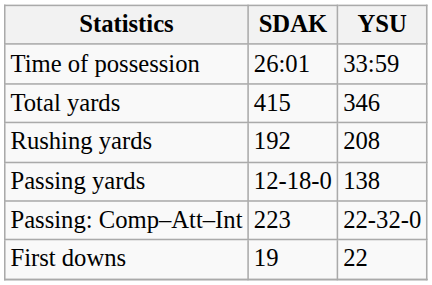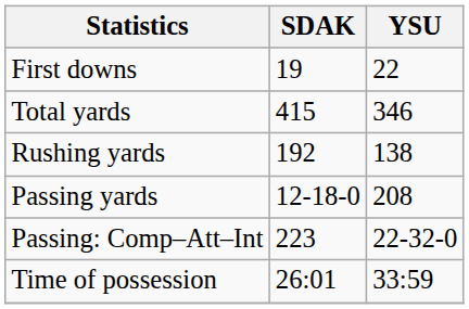rows swapped: First downs <-> Time of possession
Rushing yards | YSU: 208 -> 138
Passing yards | YSU: 138 -> 208
